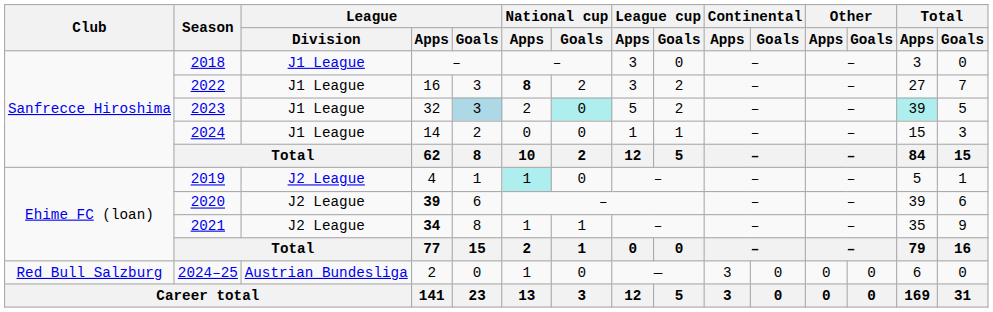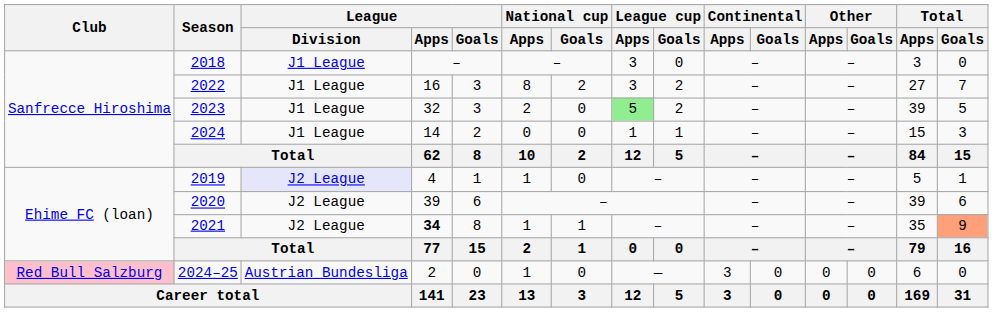2022 | National cup / Apps: bold -> normal
2023 | League / Goals: lightblue background -> no background
2023 | National cup / Goals: paleturquoise background -> no background
2023 | League cup / Apps: no background -> lightgreen background
2023 | Total / Apps: paleturquoise background -> no background
2019 | League / Division: no background -> lavender background
2019 | National cup / Apps: paleturquoise background -> no background
2020 | League / Apps: bold -> normal
2021 | Total / Goals: no background -> lightsalmon background
2024–25 | Club: no background -> pink background
